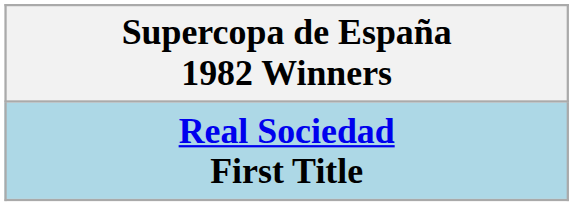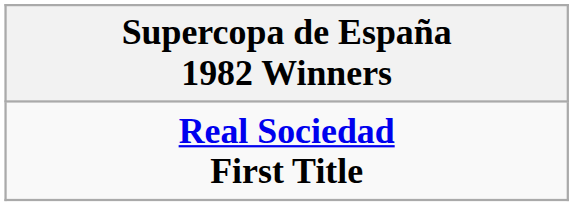row 2 | column 1: lightblue background -> no background
